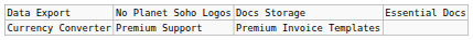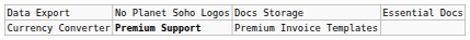Currency Converter | column 2: normal -> bold
